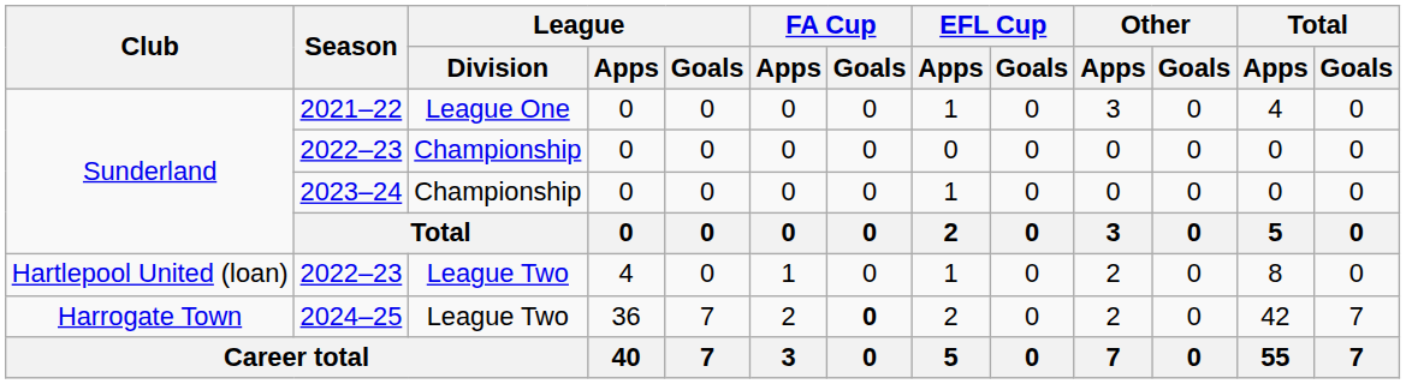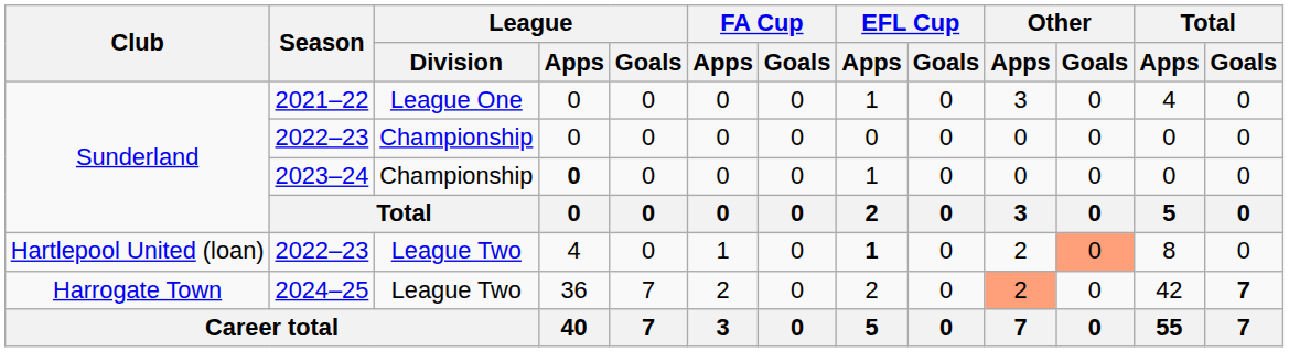2023–24 | League / Apps: normal -> bold
Hartlepool United (loan) / 2022–23 | EFL Cup / Apps: normal -> bold
Hartlepool United (loan) / 2022–23 | Other / Goals: no background -> lightsalmon background
2024–25 | FA Cup / Goals: bold -> normal
2024–25 | Other / Apps: no background -> lightsalmon background
2024–25 | Total / Goals: normal -> bold
